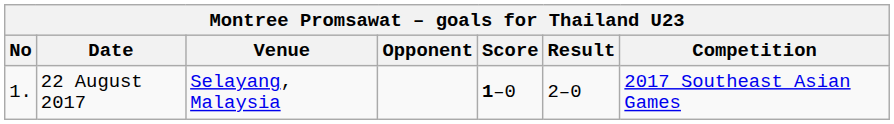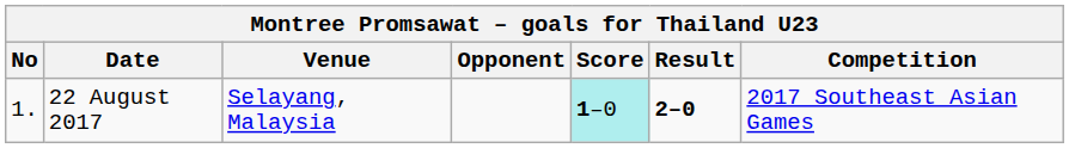22 August 2017 | Score: no background -> paleturquoise background
22 August 2017 | Result: normal -> bold
